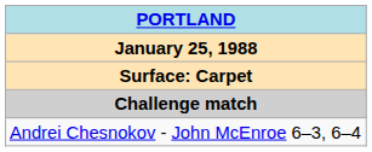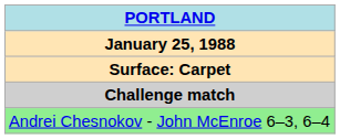Andrei Chesnokov - John McEnroe 6–3, 6–4 | column 1: no background -> lightgreen background
